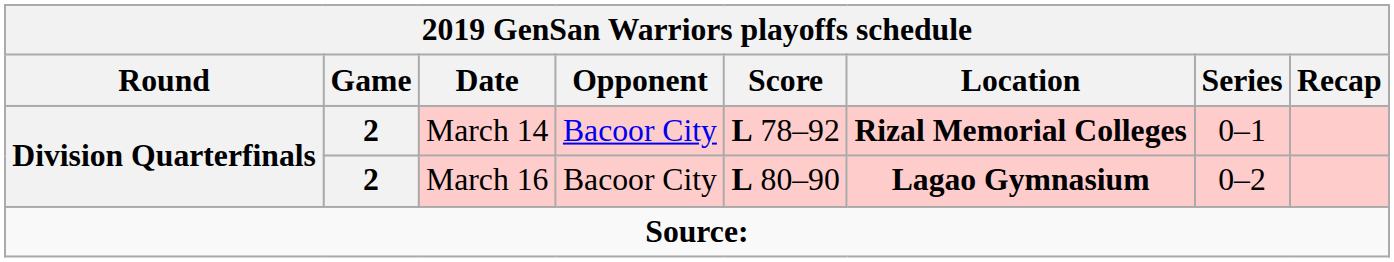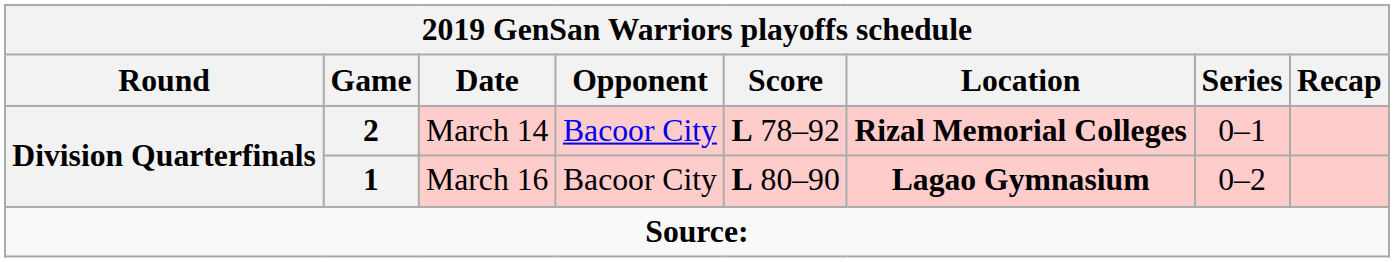March 16 | Game: 2 -> 1
